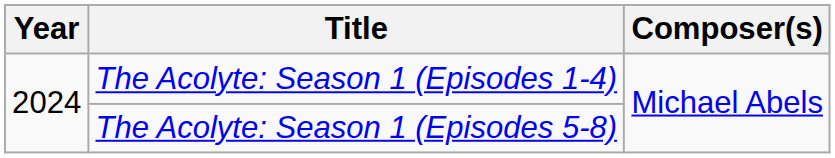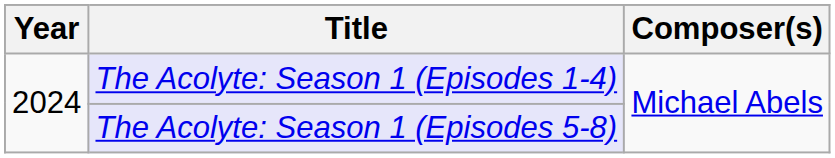The Acolyte: Season 1 (Episodes 1-4) | Title: no background -> lavender background
The Acolyte: Season 1 (Episodes 5-8) | Title: no background -> lavender background
